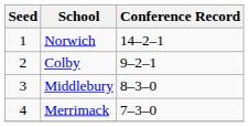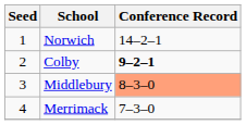Colby | Conference Record: normal -> bold
Middlebury | Conference Record: no background -> lightsalmon background
